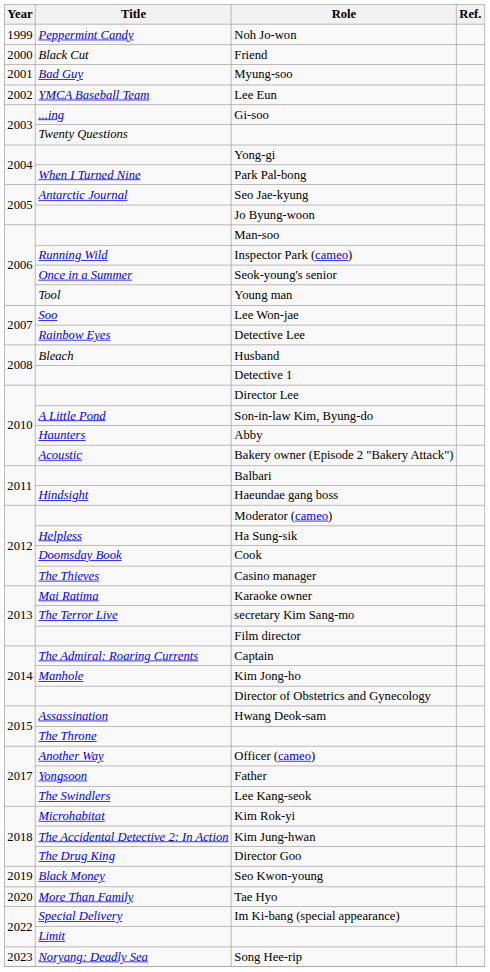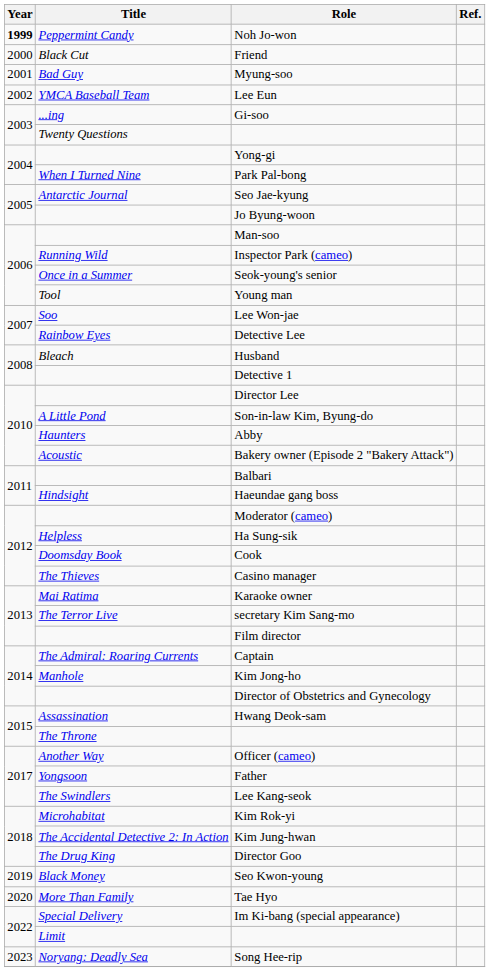Noh Jo-won | Year: normal -> bold
